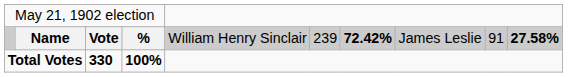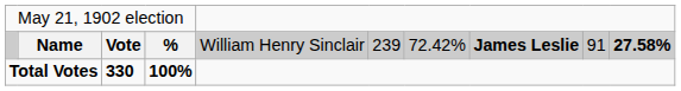row 2 | column 7: bold -> normal
row 2 | column 8: normal -> bold
